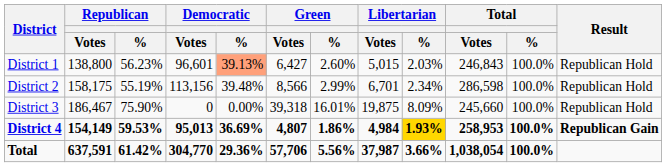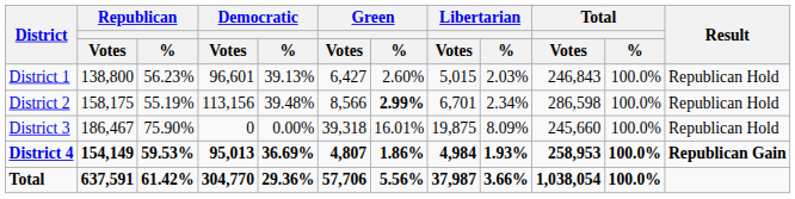District 1 | Democratic / %: lightsalmon background -> no background
District 2 | Green / %: normal -> bold
District 4 | Libertarian / %: gold background -> no background
